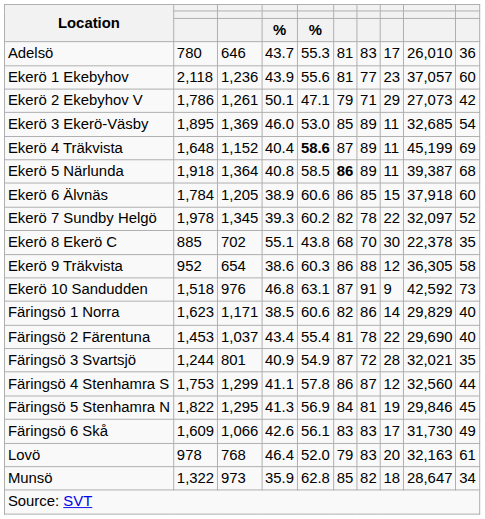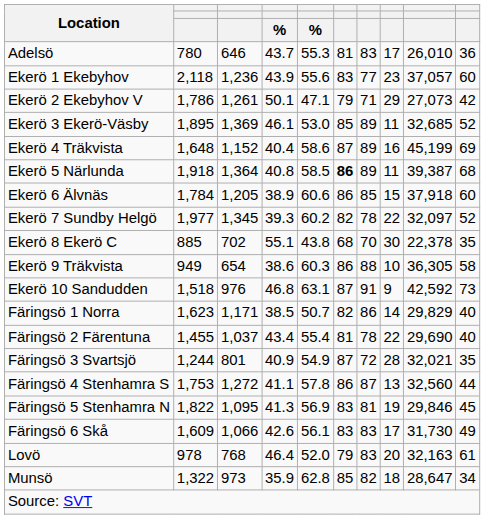Ekerö 1 Ekebyhov | column 6: 81 -> 83
Ekerö 3 Ekerö-Väsby | column 4: 46.0 -> 46.1
Ekerö 3 Ekerö-Väsby | column 10: 54 -> 52
Ekerö 4 Träkvista | column 5: bold -> normal
Ekerö 4 Träkvista | column 8: 11 -> 16
Ekerö 7 Sundby Helgö | column 2: 1,978 -> 1,977
Ekerö 9 Träkvista | column 2: 952 -> 949
Ekerö 9 Träkvista | column 8: 12 -> 10
Färingsö 1 Norra | column 5: 60.6 -> 50.7
Färingsö 2 Färentuna | column 2: 1,453 -> 1,455
Färingsö 4 Stenhamra S | column 3: 1,299 -> 1,272
Färingsö 4 Stenhamra S | column 8: 12 -> 13
Färingsö 5 Stenhamra N | column 3: 1,295 -> 1,095
Färingsö 5 Stenhamra N | column 6: 84 -> 83
